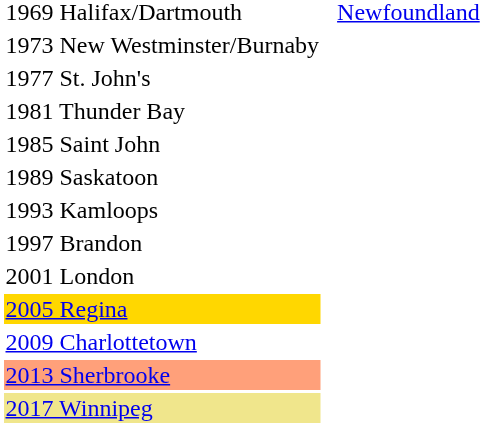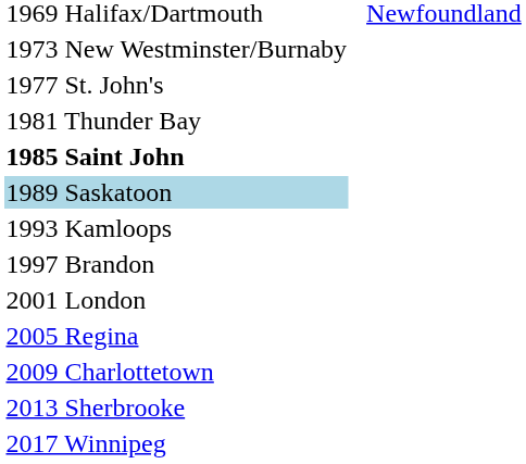1985 Saint John | column 1: normal -> bold
1989 Saskatoon | column 1: no background -> lightblue background
2005 Regina | column 1: gold background -> no background
2013 Sherbrooke | column 1: lightsalmon background -> no background
2017 Winnipeg | column 1: khaki background -> no background
